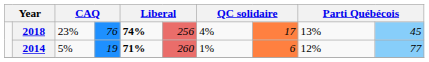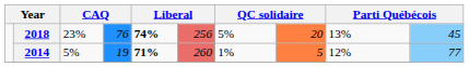2018 | column 7: 4% -> 5%
2018 | column 8: 17 -> 20
2014 | column 8: 6 -> 5
